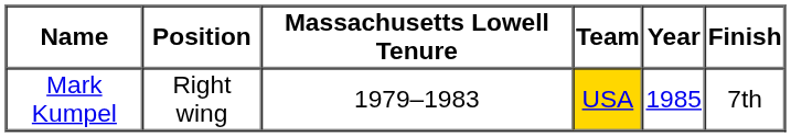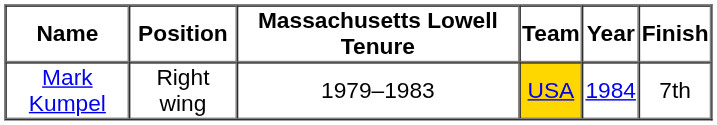Mark Kumpel | Year: 1985 -> 1984
